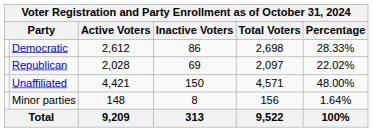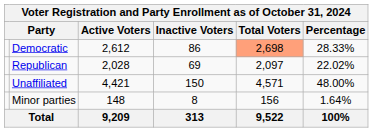Democratic | Total Voters: no background -> lightsalmon background
